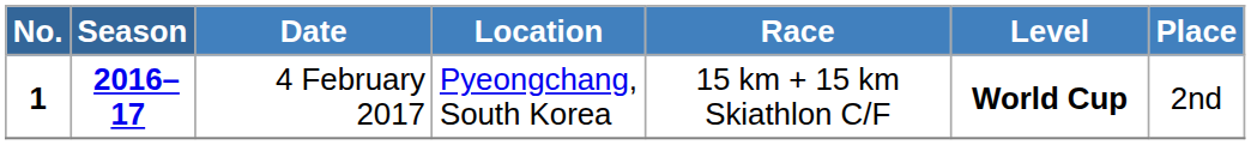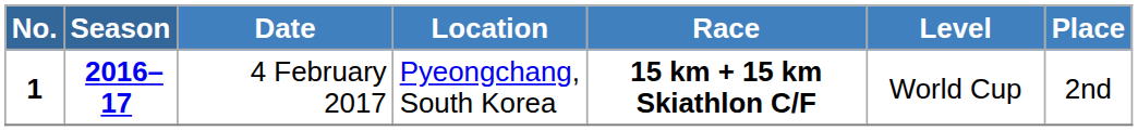4 February 2017 | Race: normal -> bold
4 February 2017 | Level: bold -> normal
